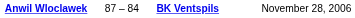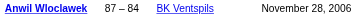Anwil Wloclawek | column 3: bold -> normal
